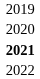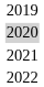2020 | column 1: no background -> lightgrey background
2021 | column 1: bold -> normal
